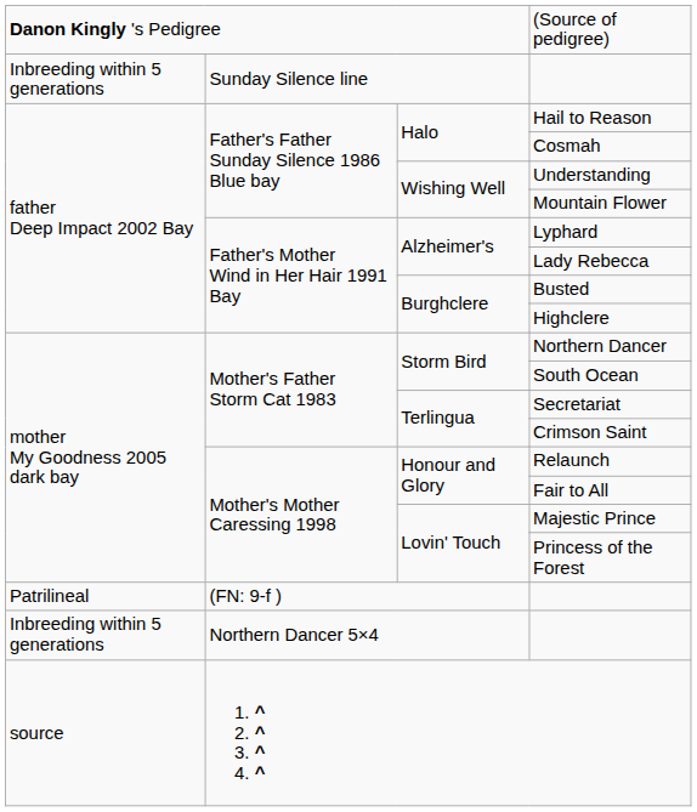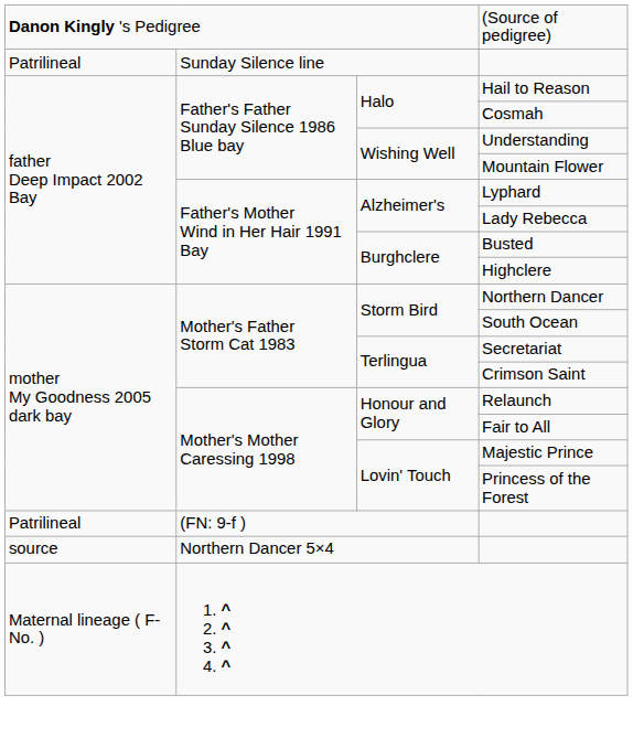Sunday Silence line | column 1: Inbreeding within 5 generations -> Patrilineal
Northern Dancer 5×4 | column 1: Inbreeding within 5 generations -> source
^ ^ ^ ^ | column 1: source -> Maternal lineage ( F-No. )
